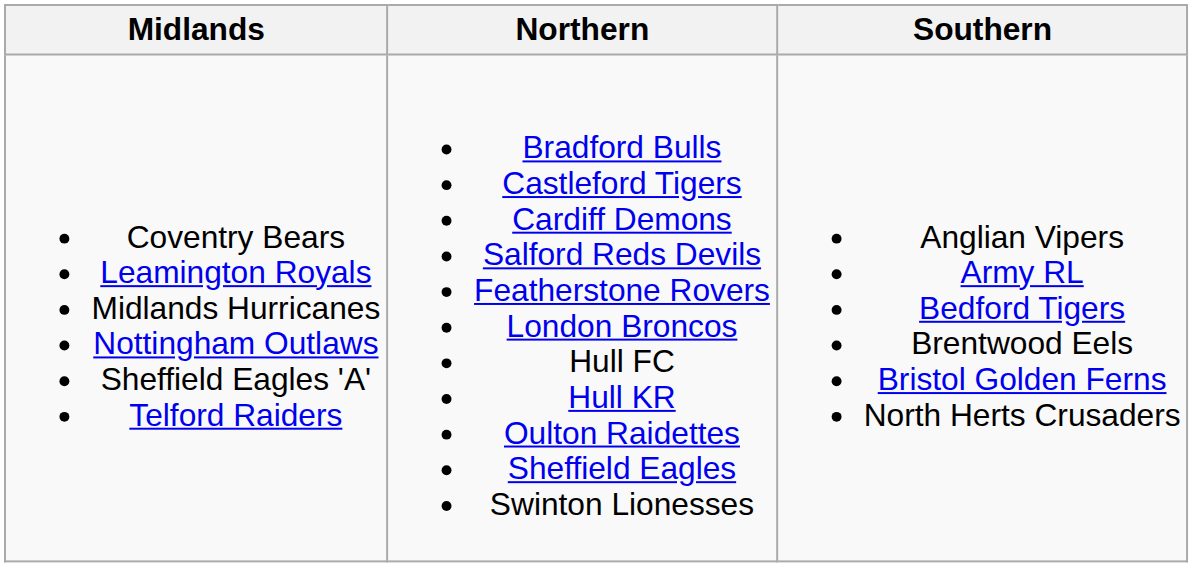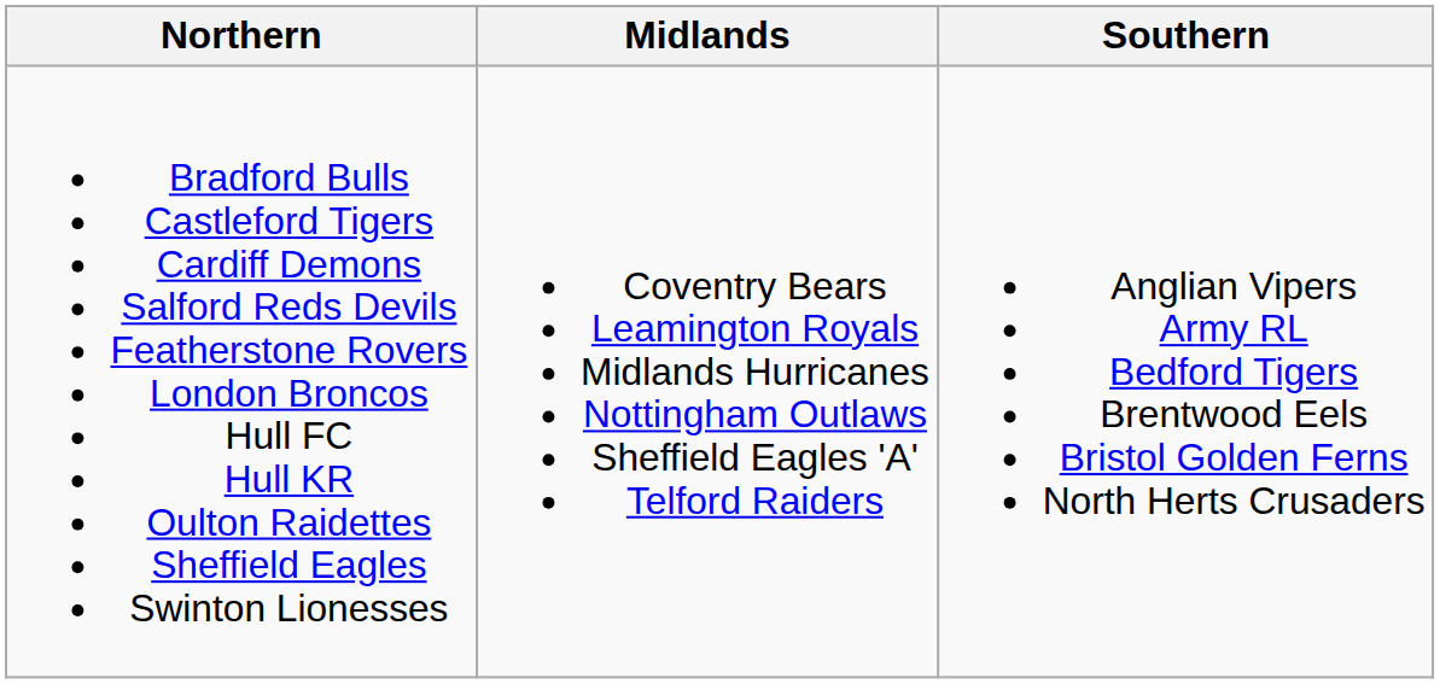columns swapped: Northern <-> Midlands
